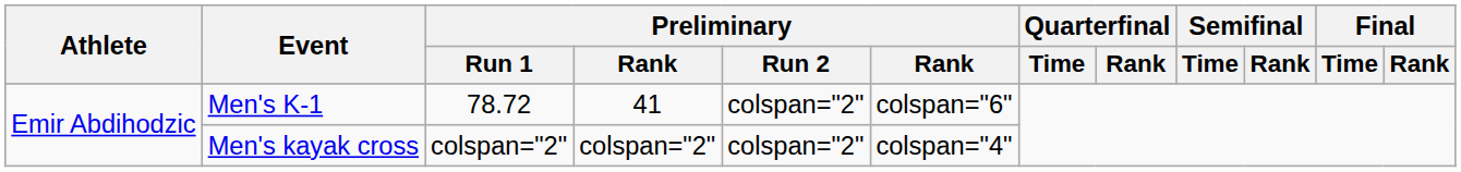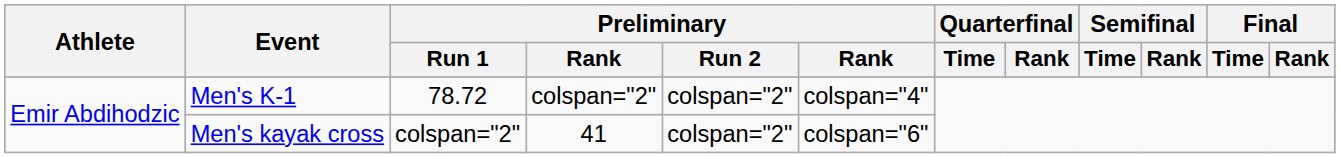Men's K-1 | column 4: 41 -> colspan="2"
Men's K-1 | column 6: colspan="6" -> colspan="4"
Men's kayak cross | column 4: colspan="2" -> 41
Men's kayak cross | column 6: colspan="4" -> colspan="6"
